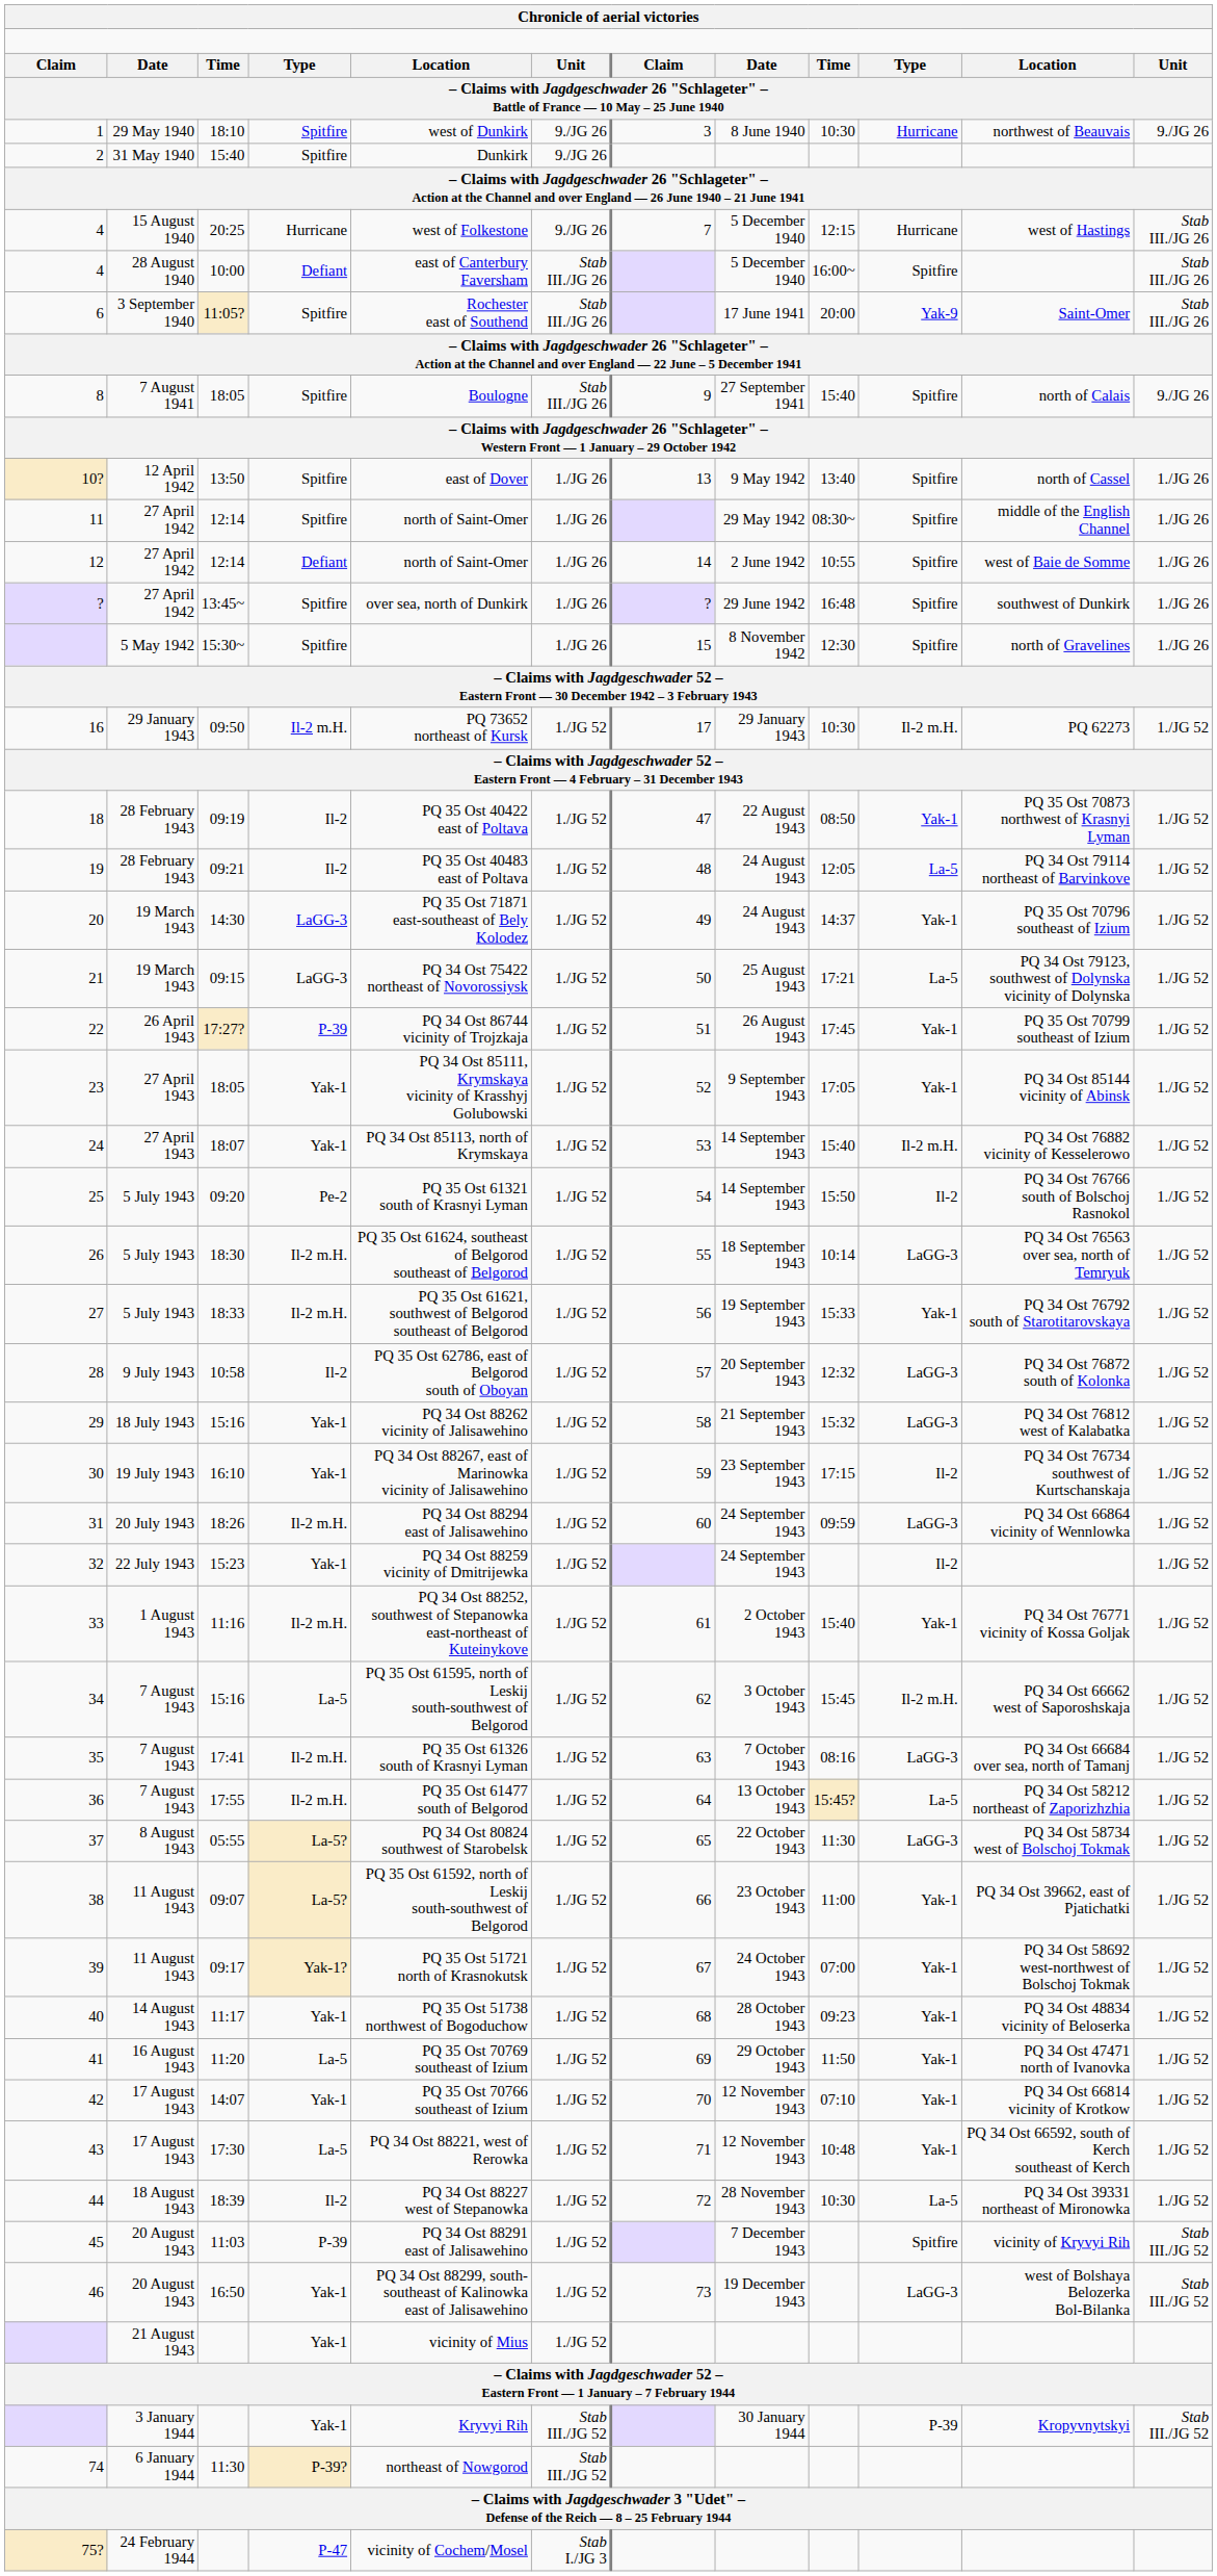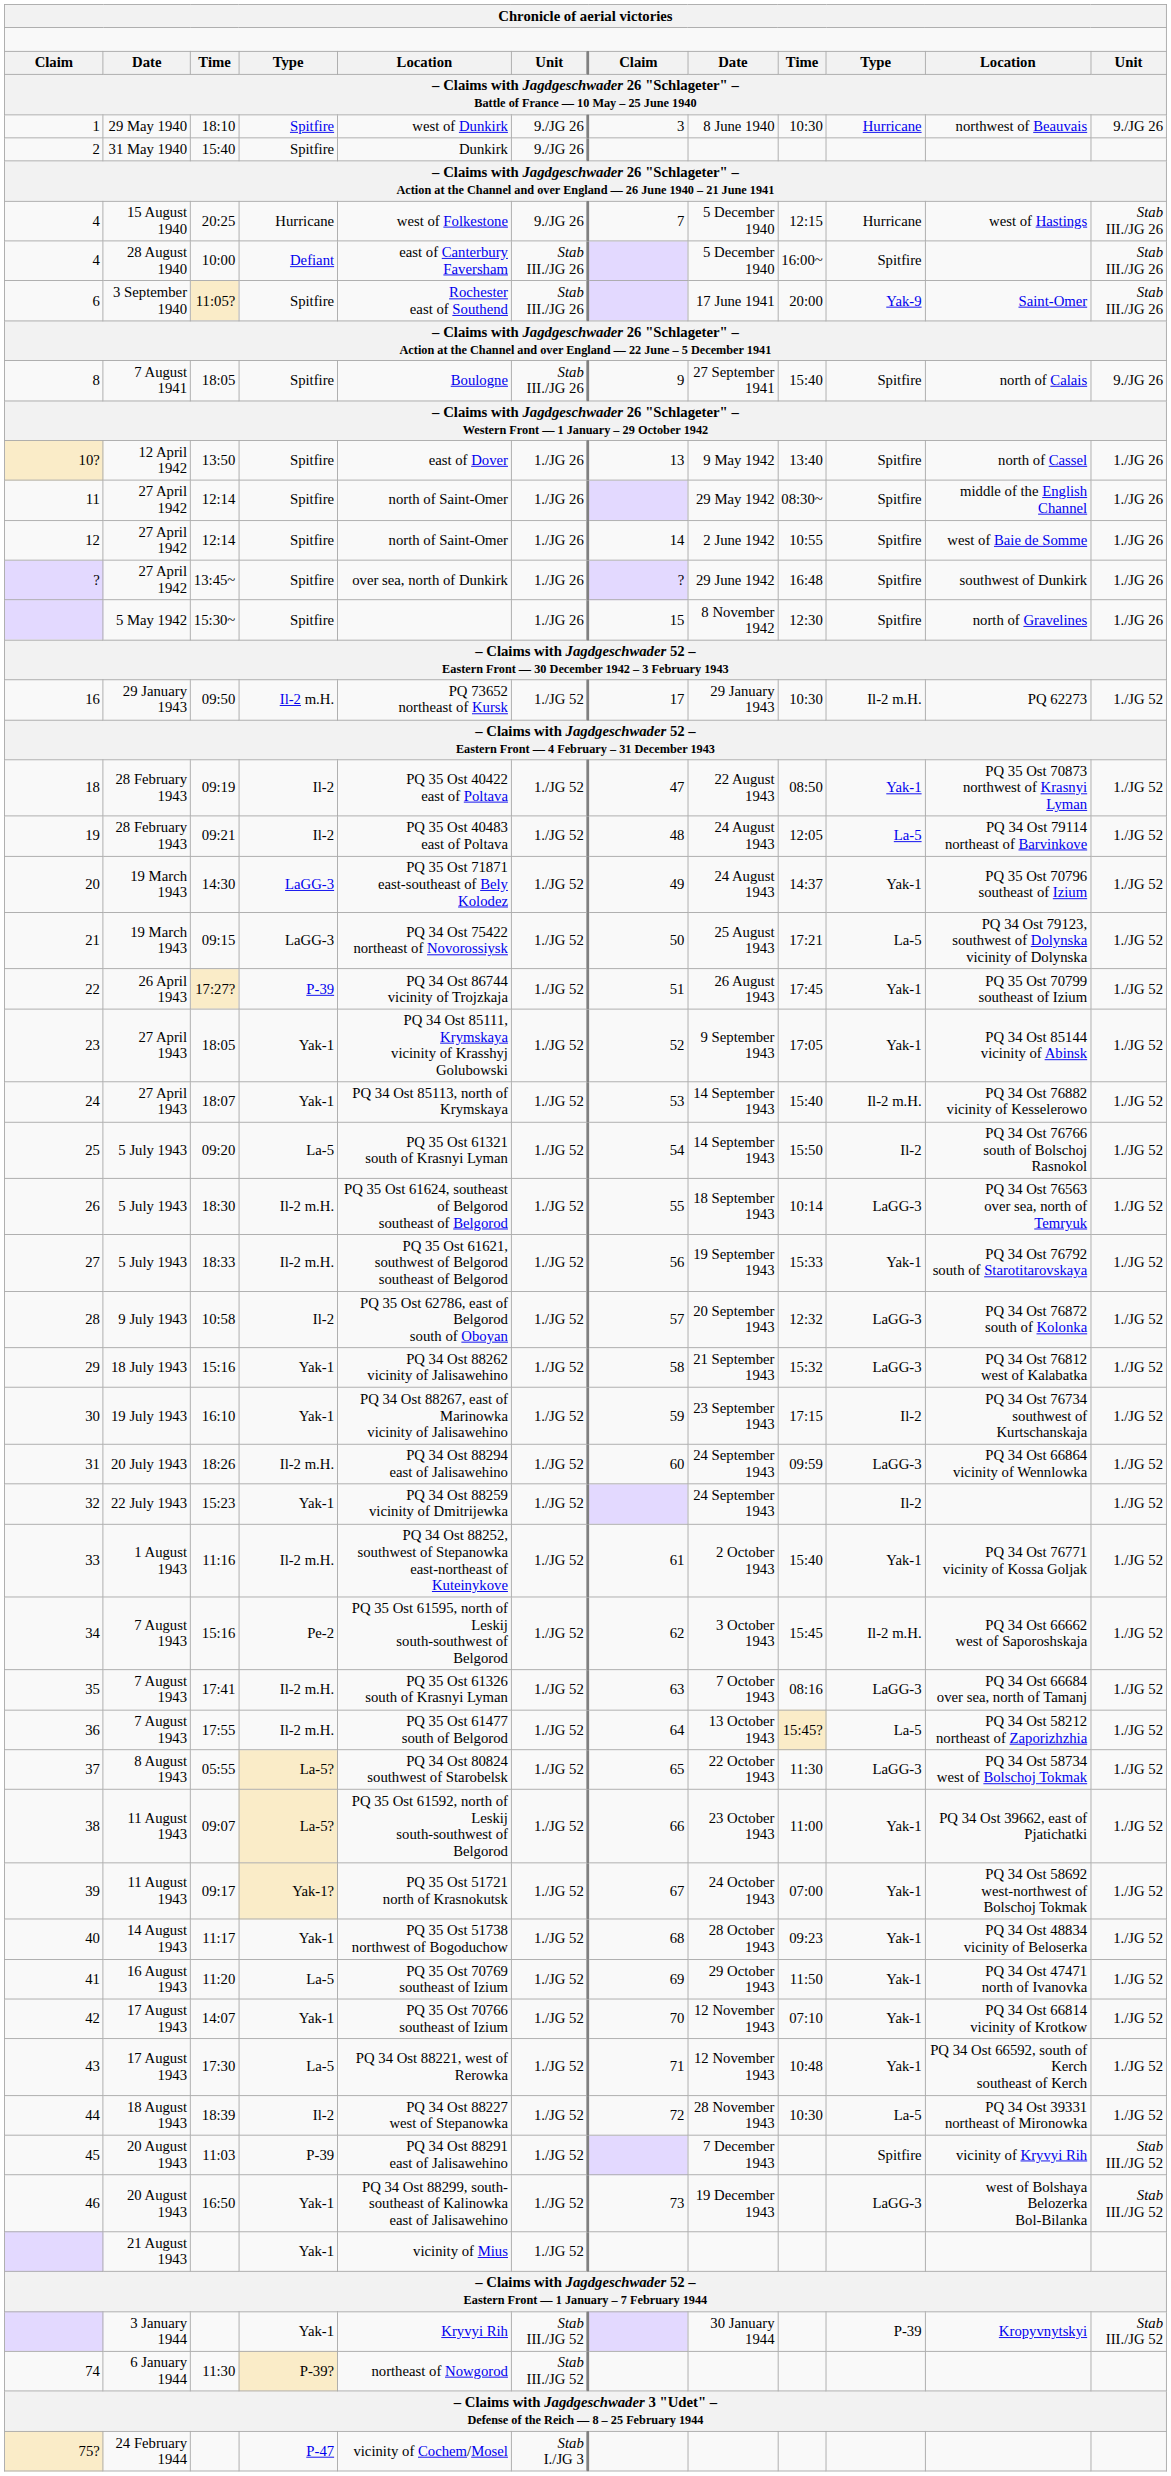12 | column 4: Defiant -> Spitfire
25 | column 4: Pe-2 -> La-5
34 | column 4: La-5 -> Pe-2
